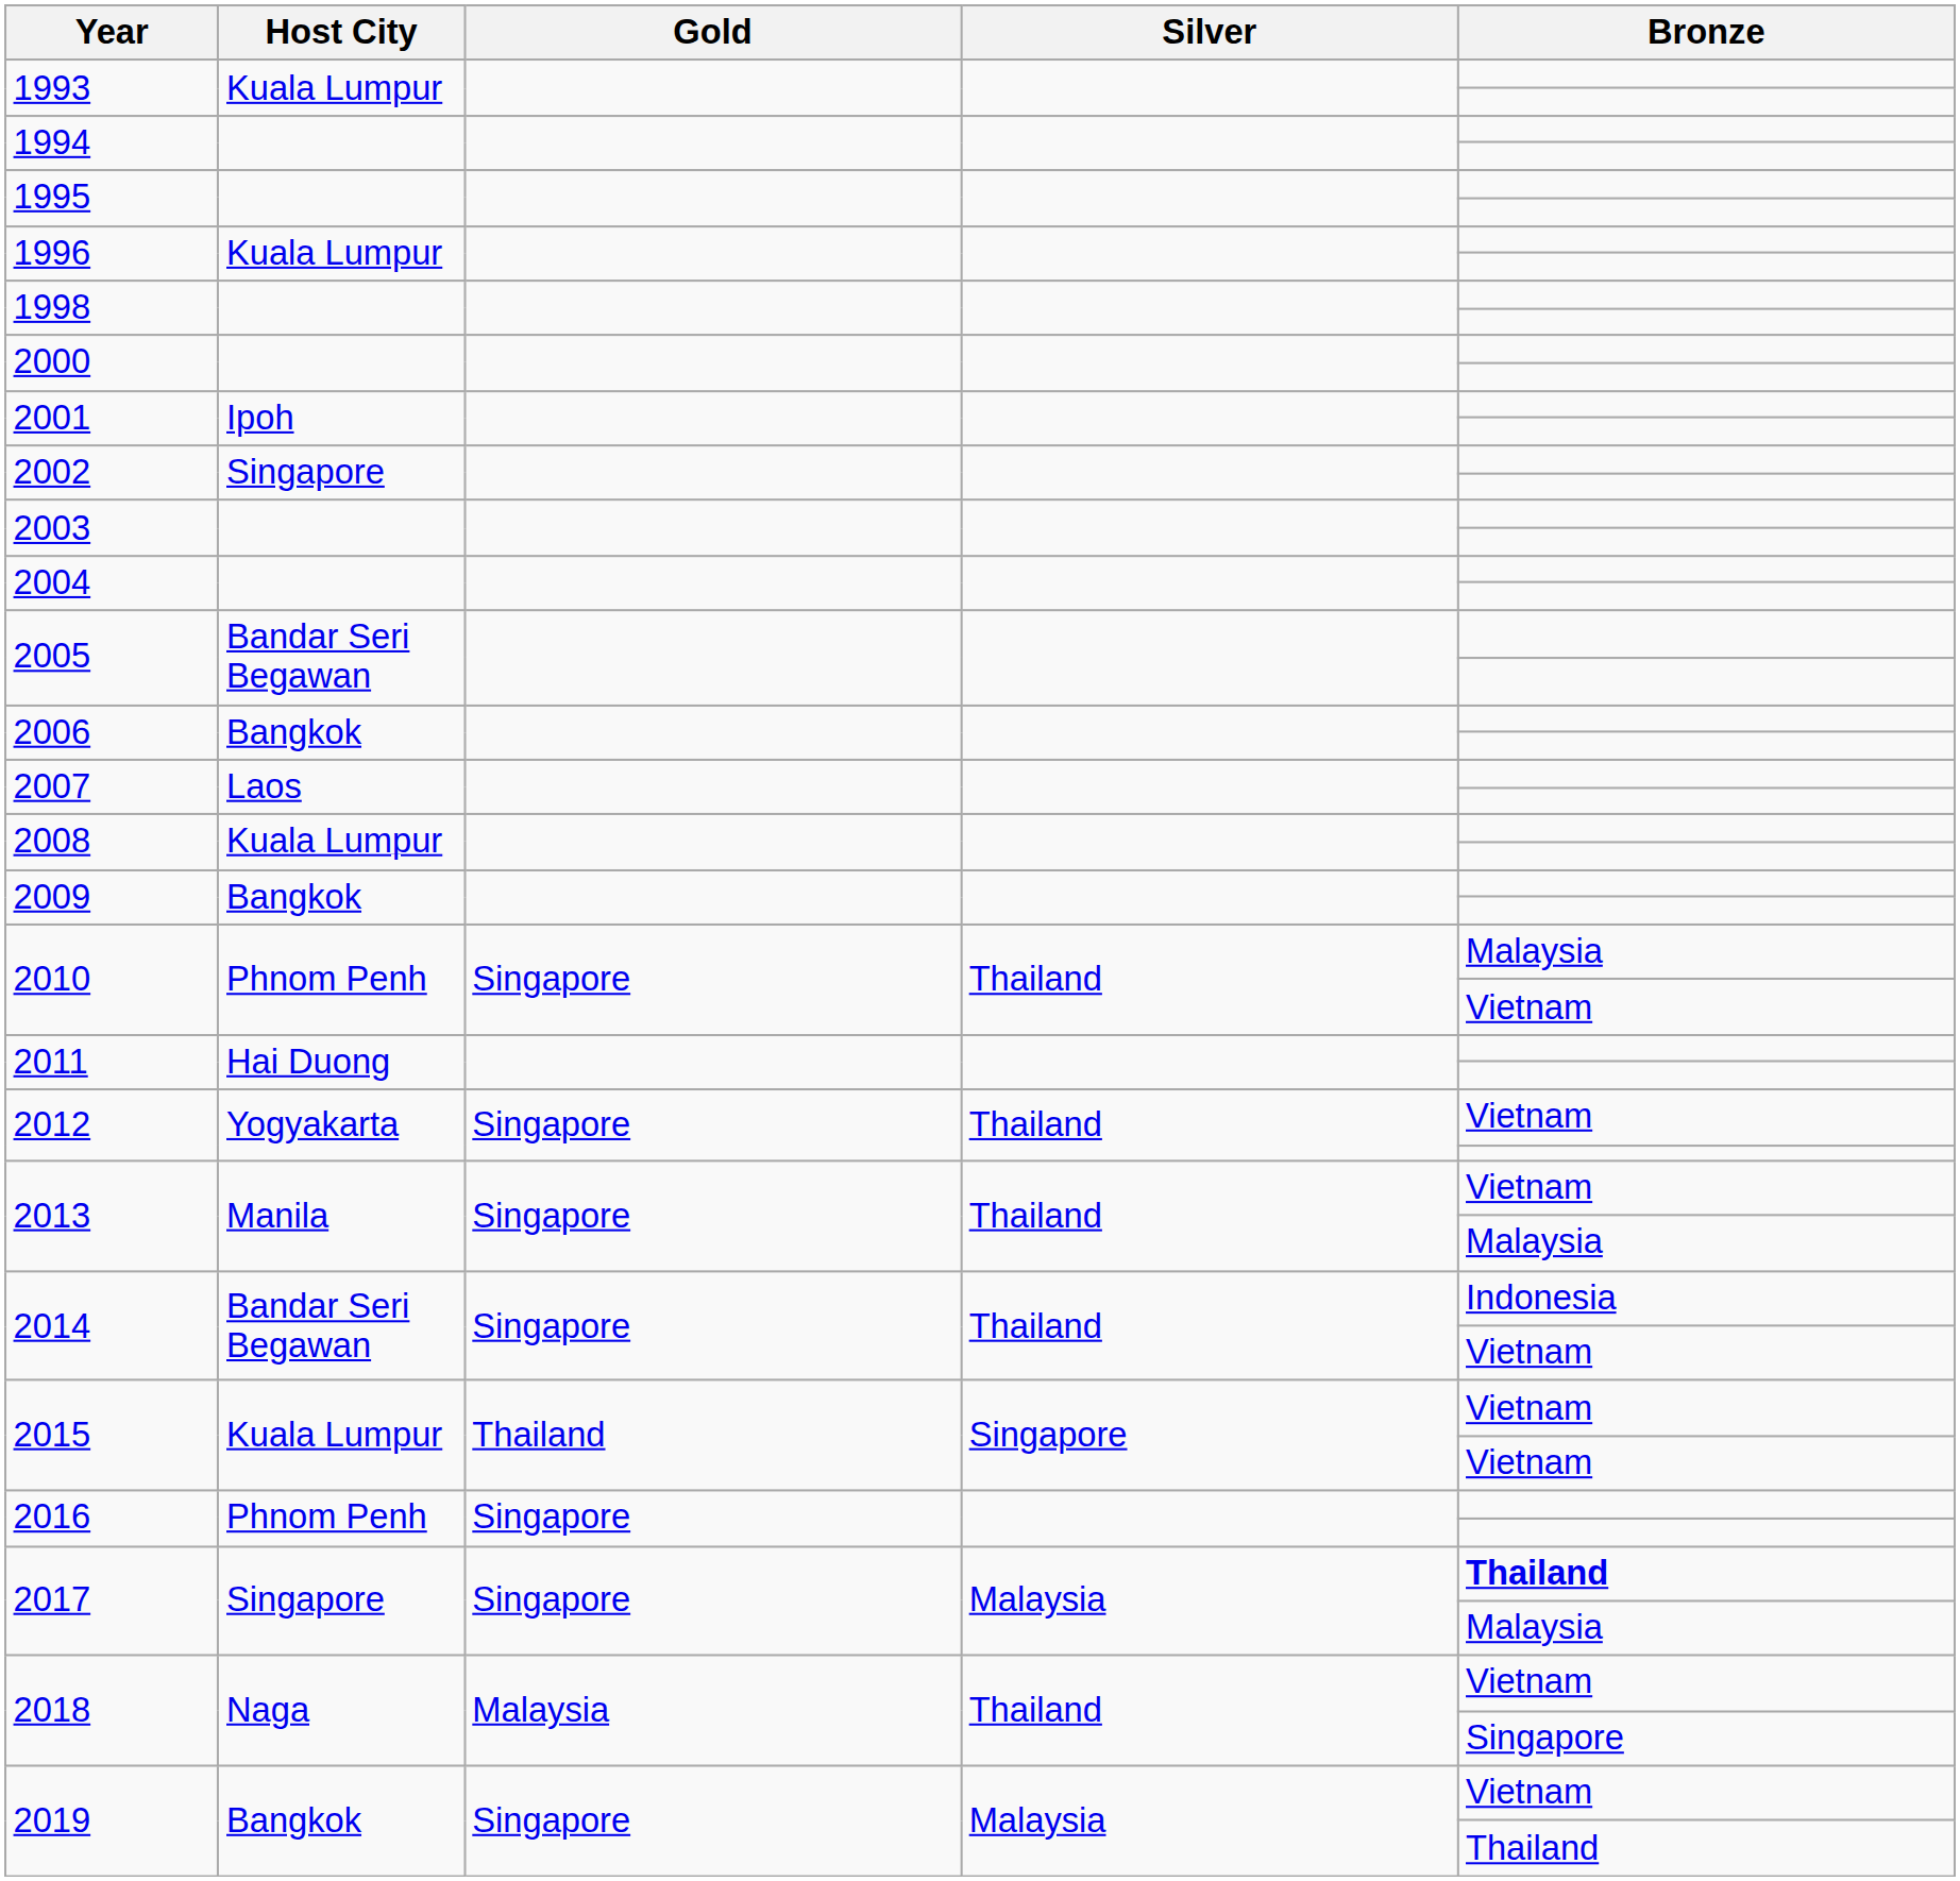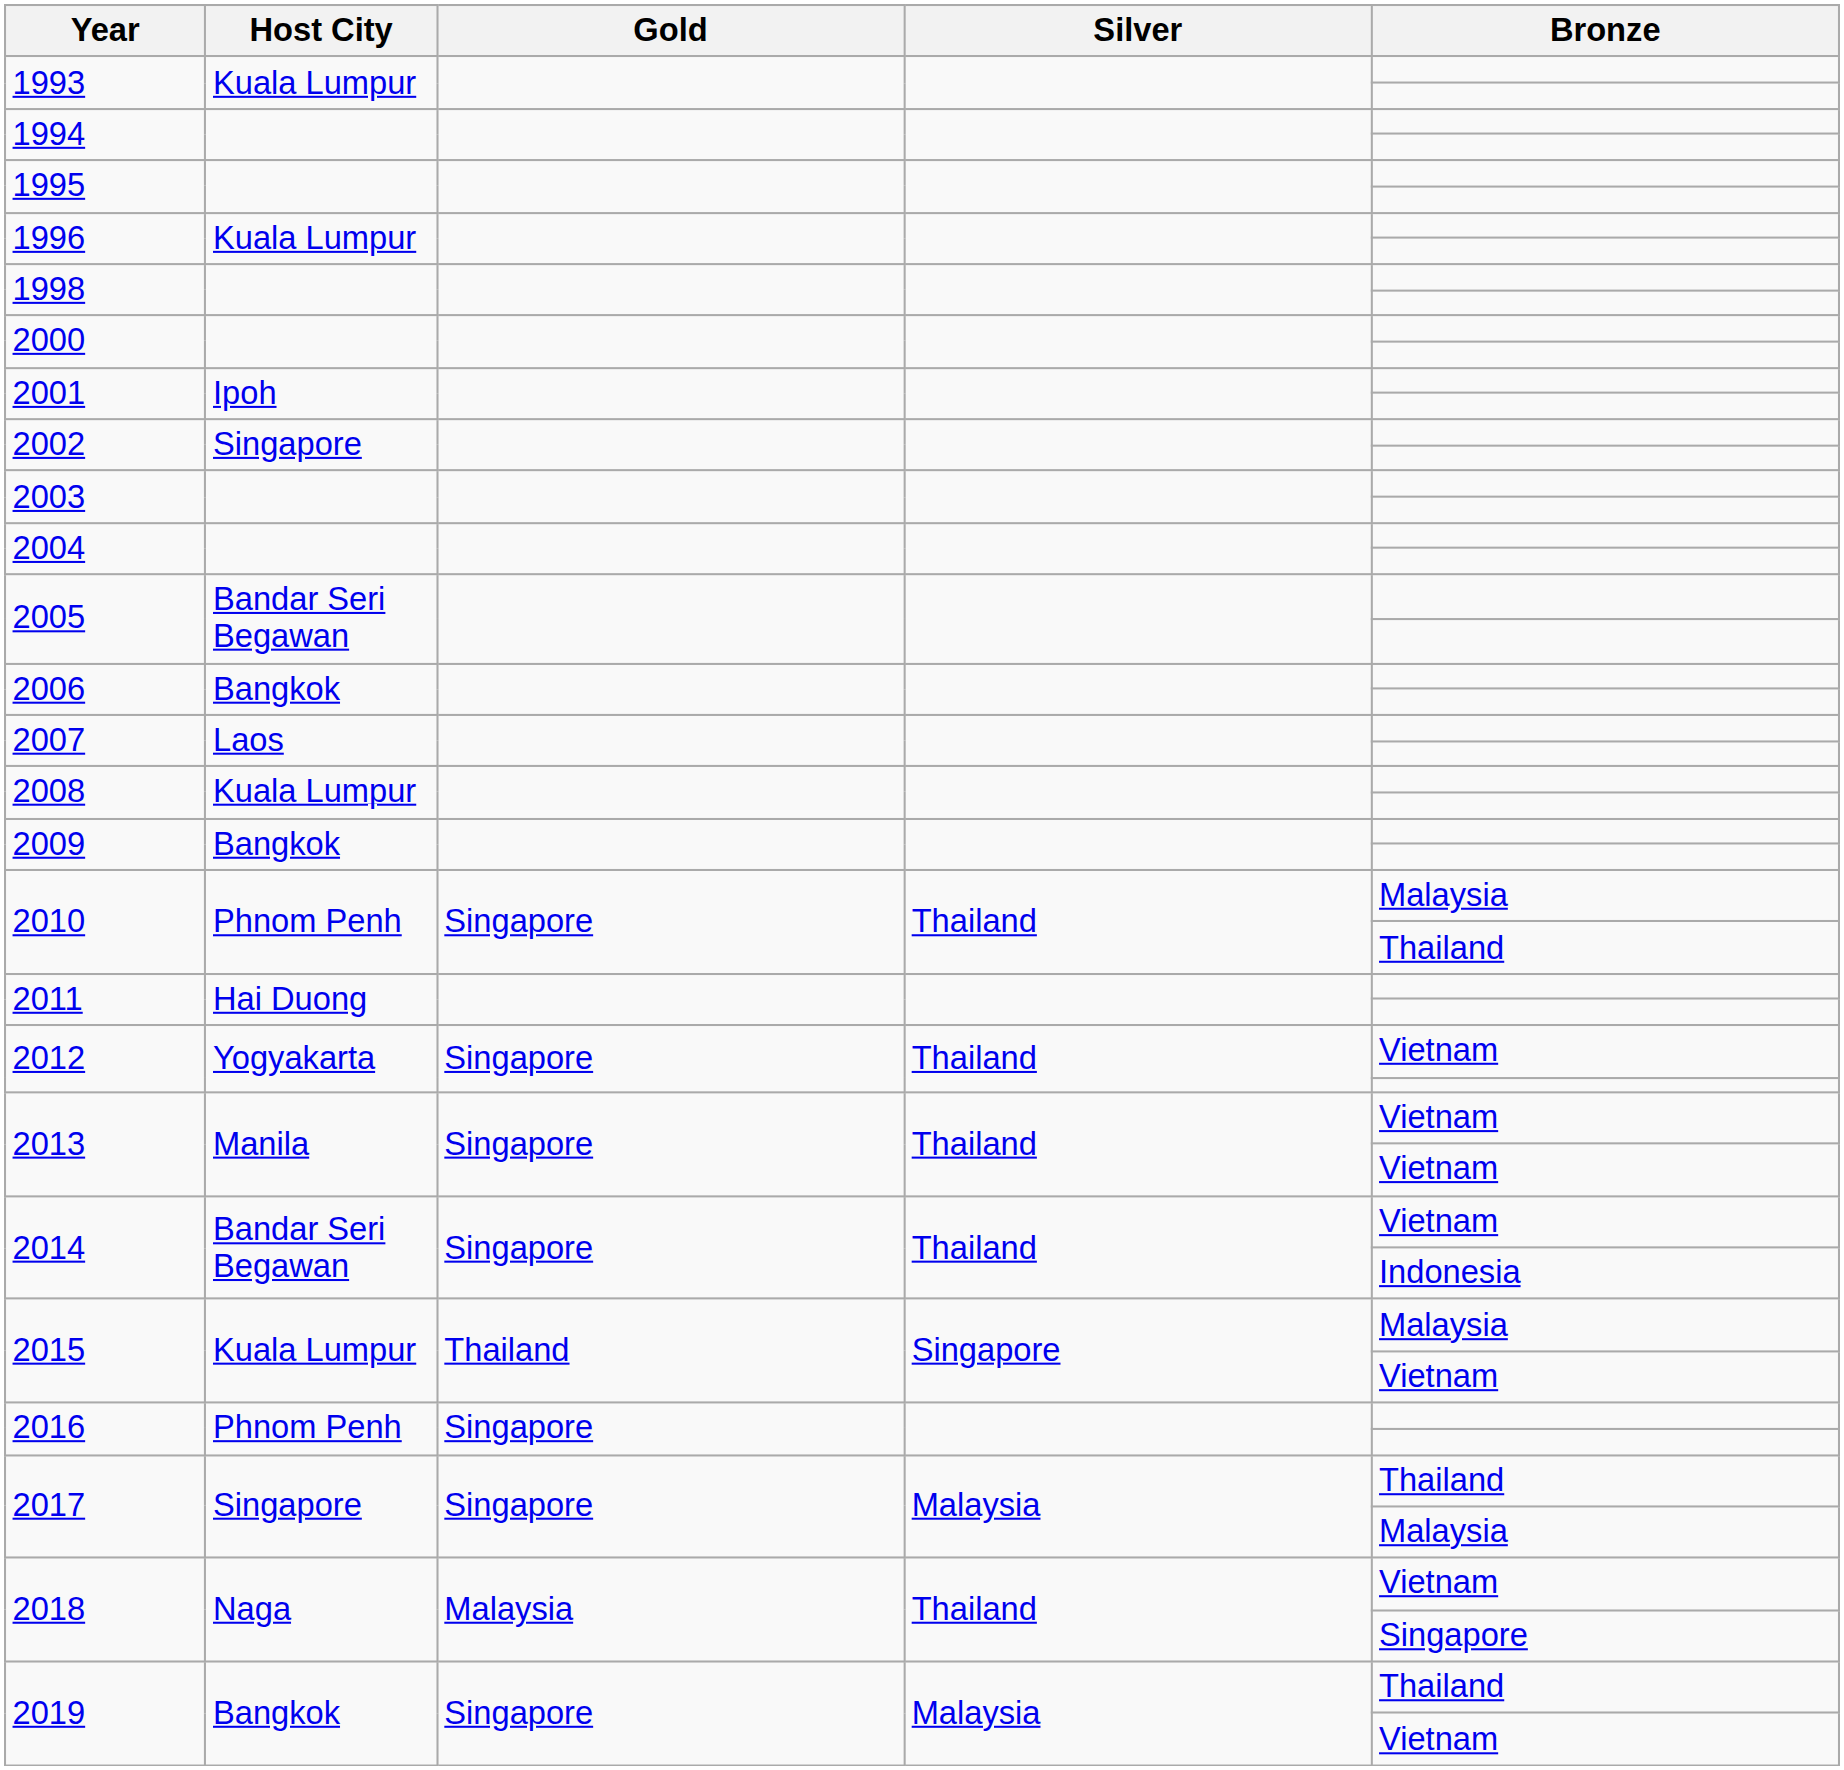row 33 | Bronze: Vietnam -> Thailand
row 39 | Bronze: Malaysia -> Vietnam
row 40 | Bronze: Indonesia -> Vietnam
row 41 | Bronze: Vietnam -> Indonesia
row 42 | Bronze: Vietnam -> Malaysia
row 46 | Bronze: bold -> normal
row 50 | Bronze: Vietnam -> Thailand
row 51 | Bronze: Thailand -> Vietnam
